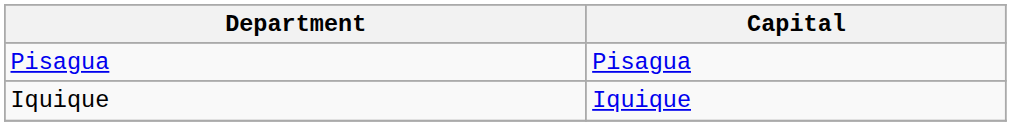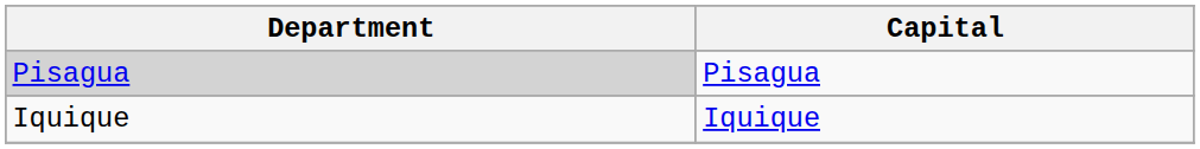row 2 | Department: no background -> lightgrey background
